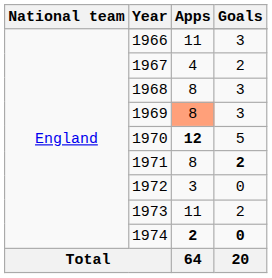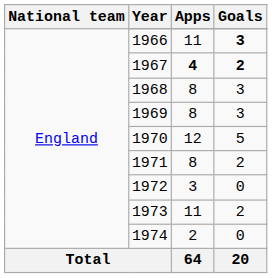1966 | Goals: normal -> bold
1967 | Apps: normal -> bold
1967 | Goals: normal -> bold
1969 | Apps: lightsalmon background -> no background
1970 | Apps: bold -> normal
1971 | Goals: bold -> normal
1974 | Apps: bold -> normal
1974 | Goals: bold -> normal
